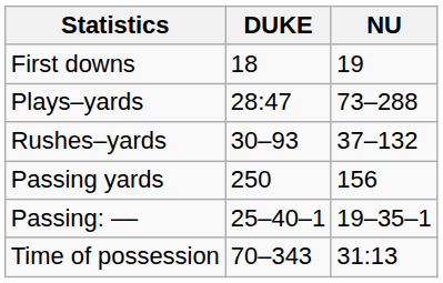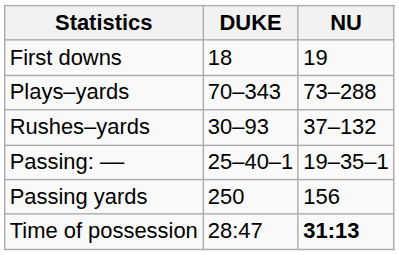Plays–yards | DUKE: 28:47 -> 70–343
rows swapped: Passing yards <-> Passing: ––
Time of possession | DUKE: 70–343 -> 28:47
Time of possession | NU: normal -> bold
